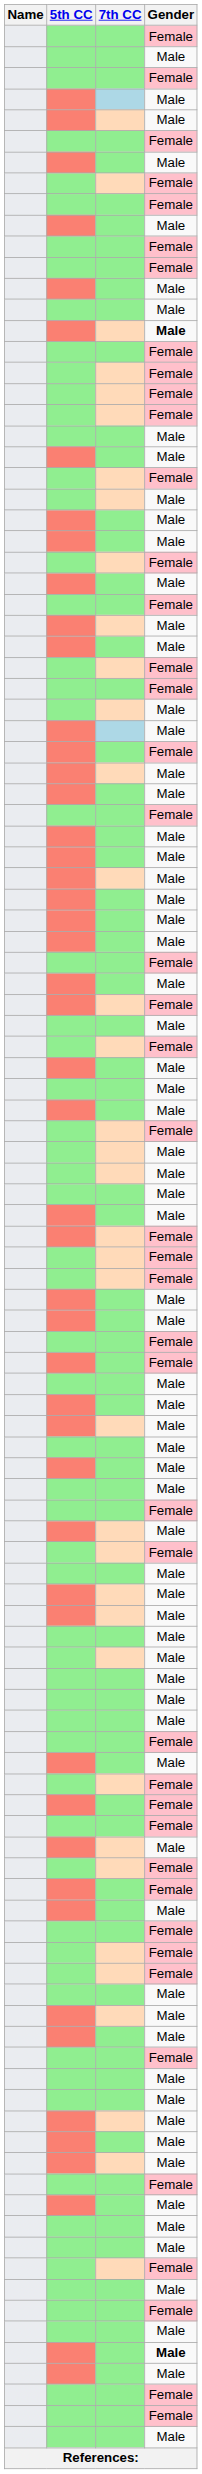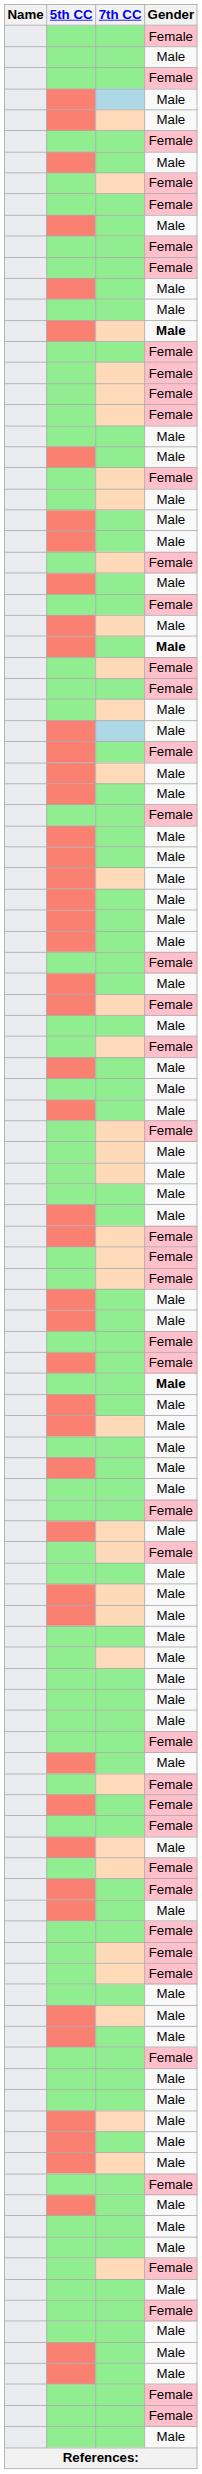row 31 | Gender: normal -> bold
row 66 | Gender: normal -> bold
row 112 | Gender: bold -> normal
